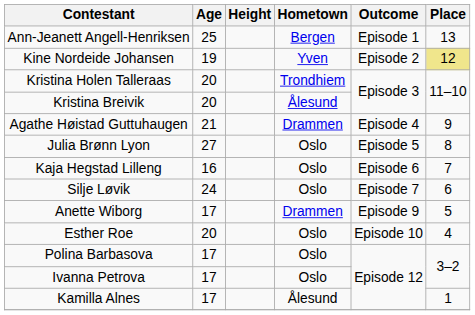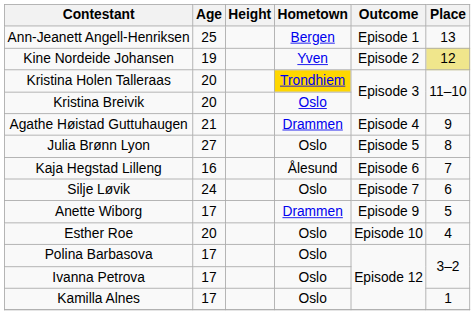Kristina Holen Talleraas | Hometown: no background -> gold background
Kristina Breivik | Hometown: Ålesund -> Oslo
Kaja Hegstad Lilleng | Hometown: Oslo -> Ålesund
Kamilla Alnes | Hometown: Ålesund -> Oslo
